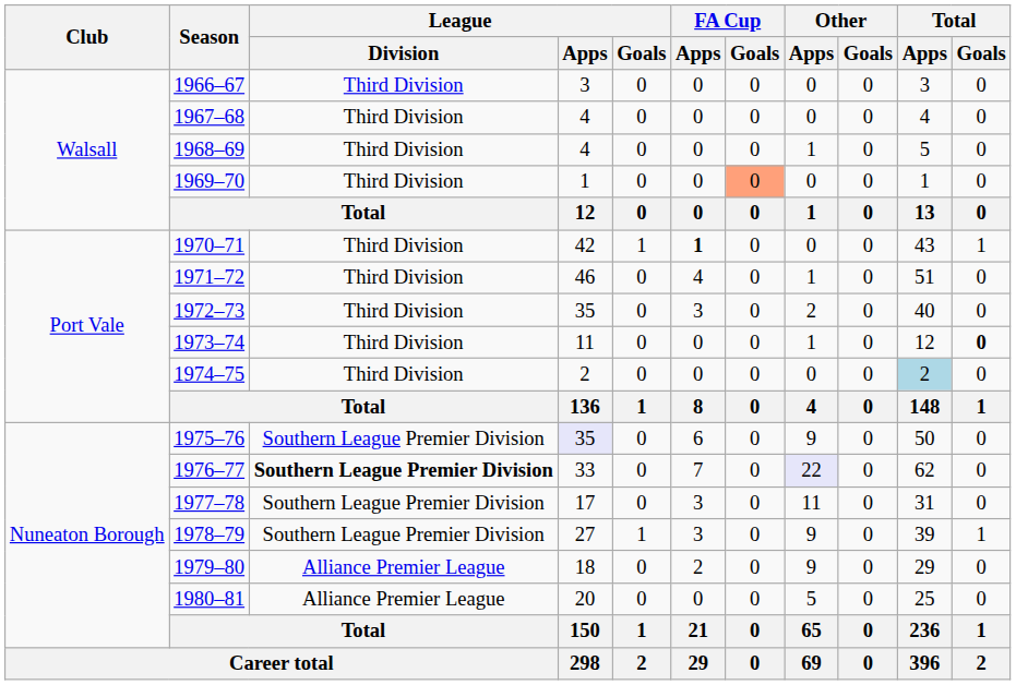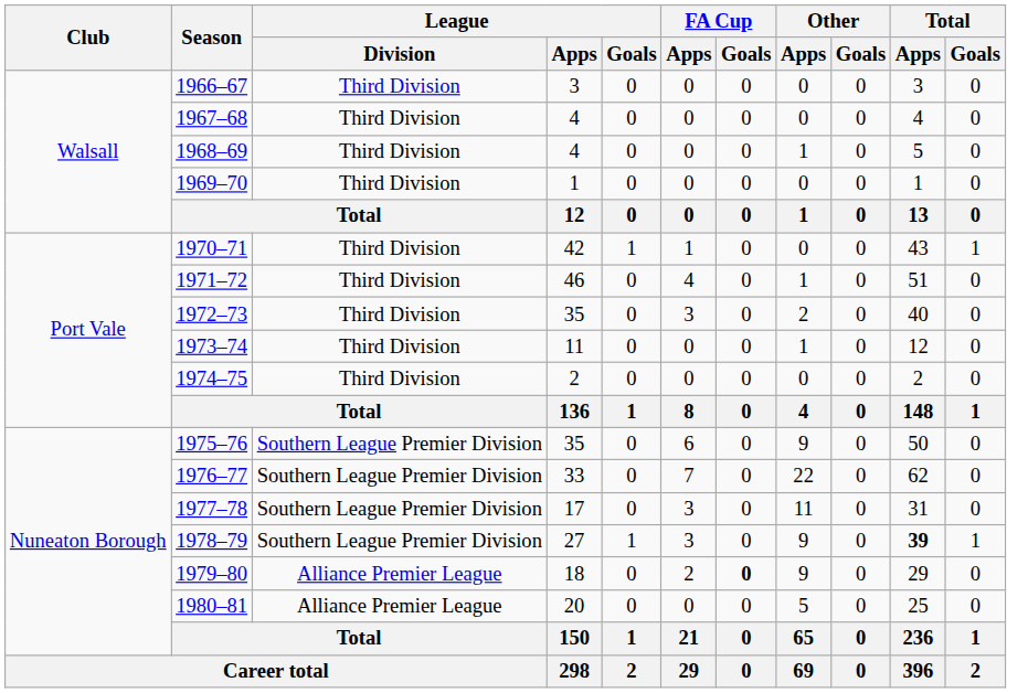1969–70 | FA Cup / Goals: lightsalmon background -> no background
1970–71 | FA Cup / Apps: bold -> normal
1973–74 | Total / Goals: bold -> normal
1974–75 | Total / Apps: lightblue background -> no background
1975–76 | League / Apps: lavender background -> no background
1976–77 | League / Division: bold -> normal
1976–77 | Other / Apps: lavender background -> no background
1978–79 | Total / Apps: normal -> bold
1979–80 | FA Cup / Goals: normal -> bold
